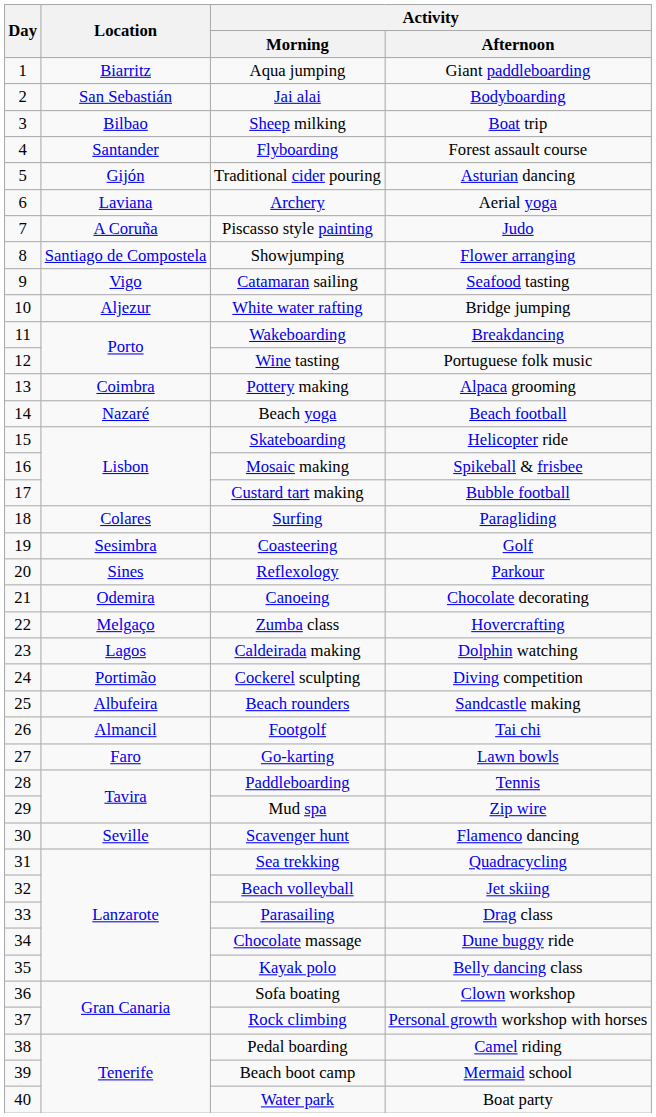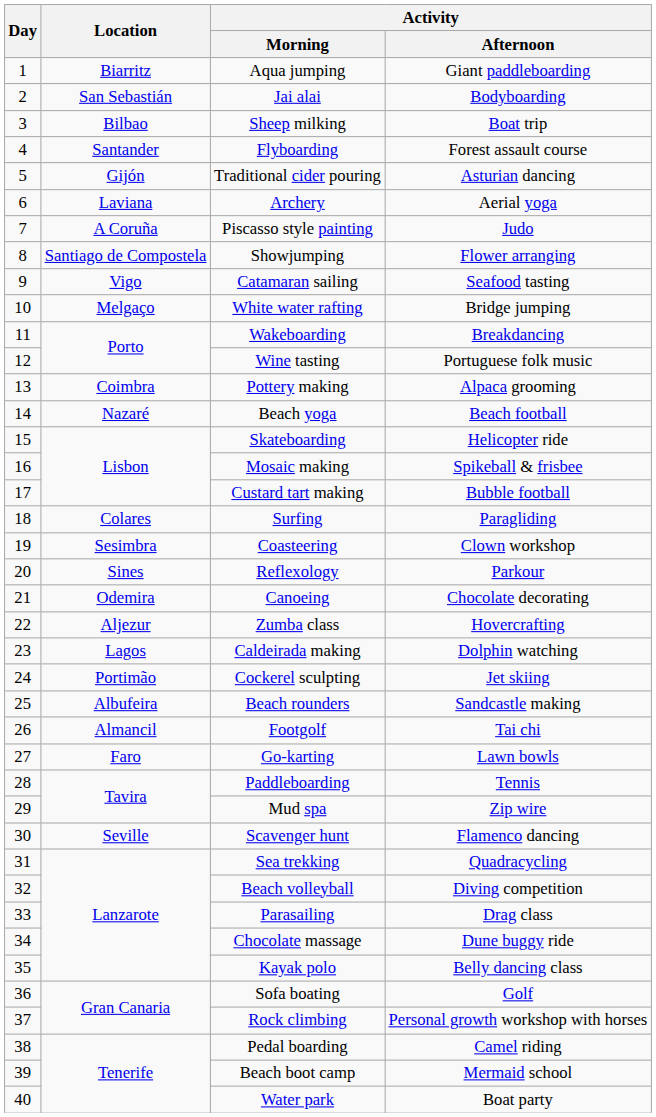White water rafting | Location: Aljezur -> Melgaço
Coasteering | Activity / Afternoon: Golf -> Clown workshop
Zumba class | Location: Melgaço -> Aljezur
Cockerel sculpting | Activity / Afternoon: Diving competition -> Jet skiing
Beach volleyball | Activity / Afternoon: Jet skiing -> Diving competition
Sofa boating | Activity / Afternoon: Clown workshop -> Golf
